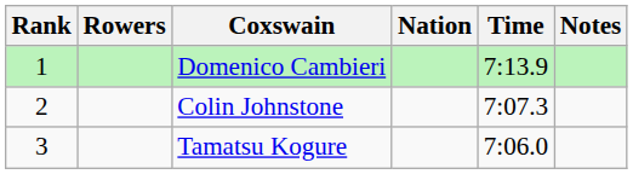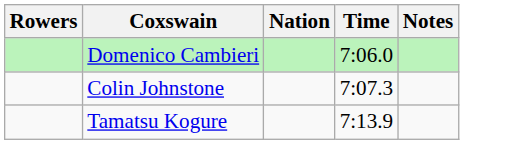- column: Rank | 1 | 2 | 3
Domenico Cambieri | Time: 7:13.9 -> 7:06.0
Tamatsu Kogure | Time: 7:06.0 -> 7:13.9
